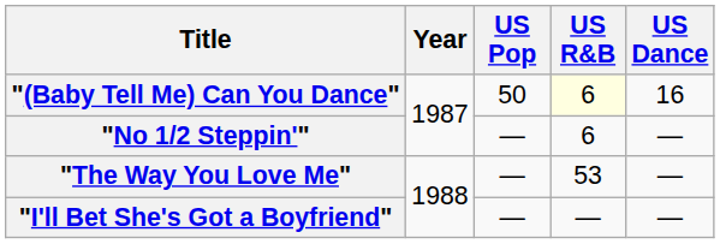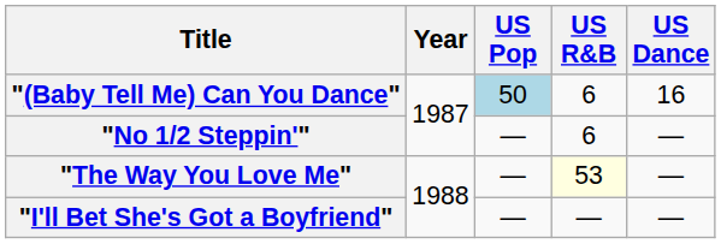"(Baby Tell Me) Can You Dance" | US Pop: no background -> lightblue background
"(Baby Tell Me) Can You Dance" | US R&B: lightyellow background -> no background
"The Way You Love Me" | US R&B: no background -> lightyellow background
